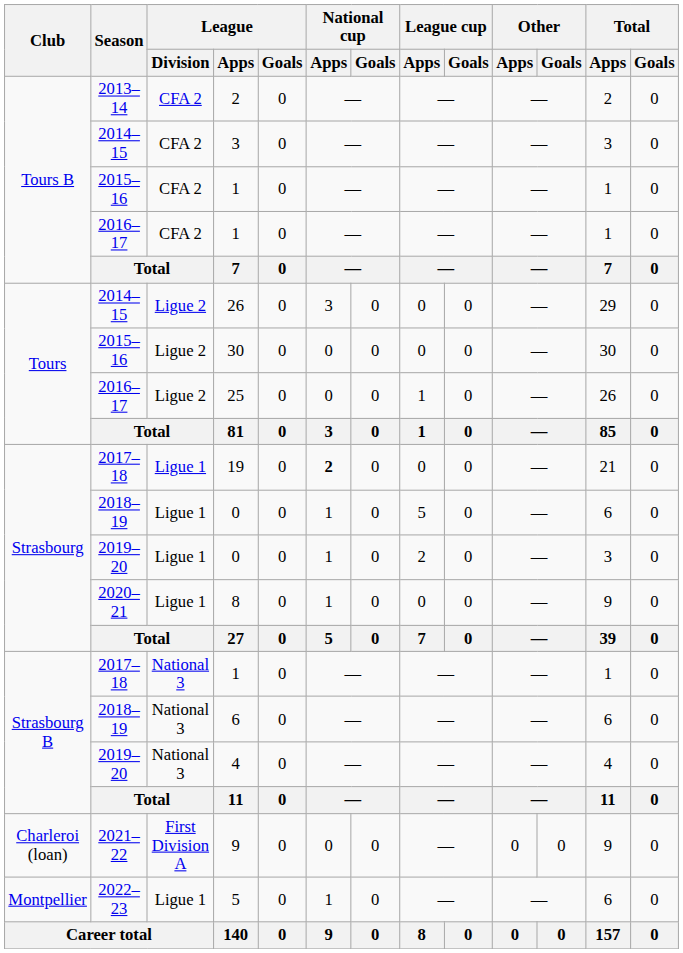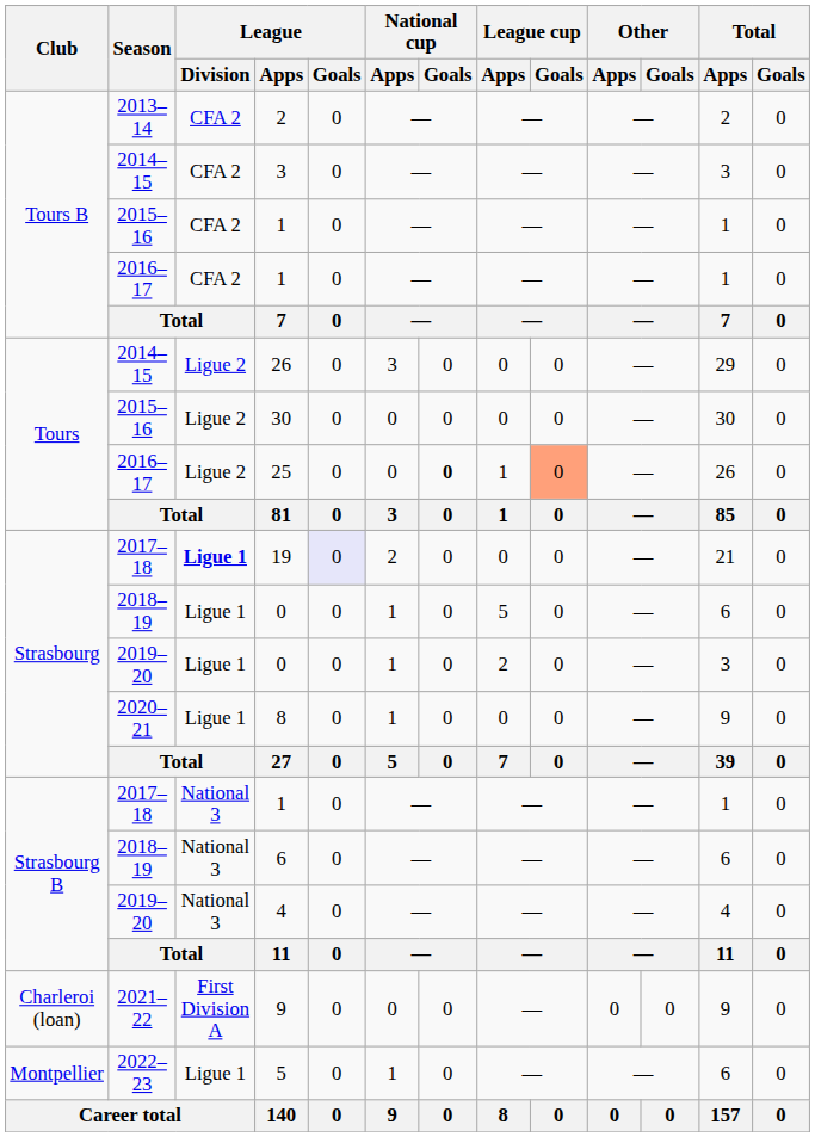25 | National cup / Goals: normal -> bold
25 | League cup / Goals: no background -> lightsalmon background
19 | League / Division: normal -> bold
19 | League / Goals: no background -> lavender background
19 | National cup / Apps: bold -> normal
